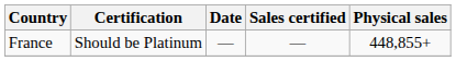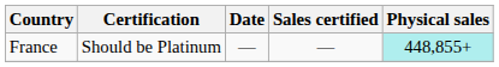France | Physical sales: no background -> paleturquoise background
